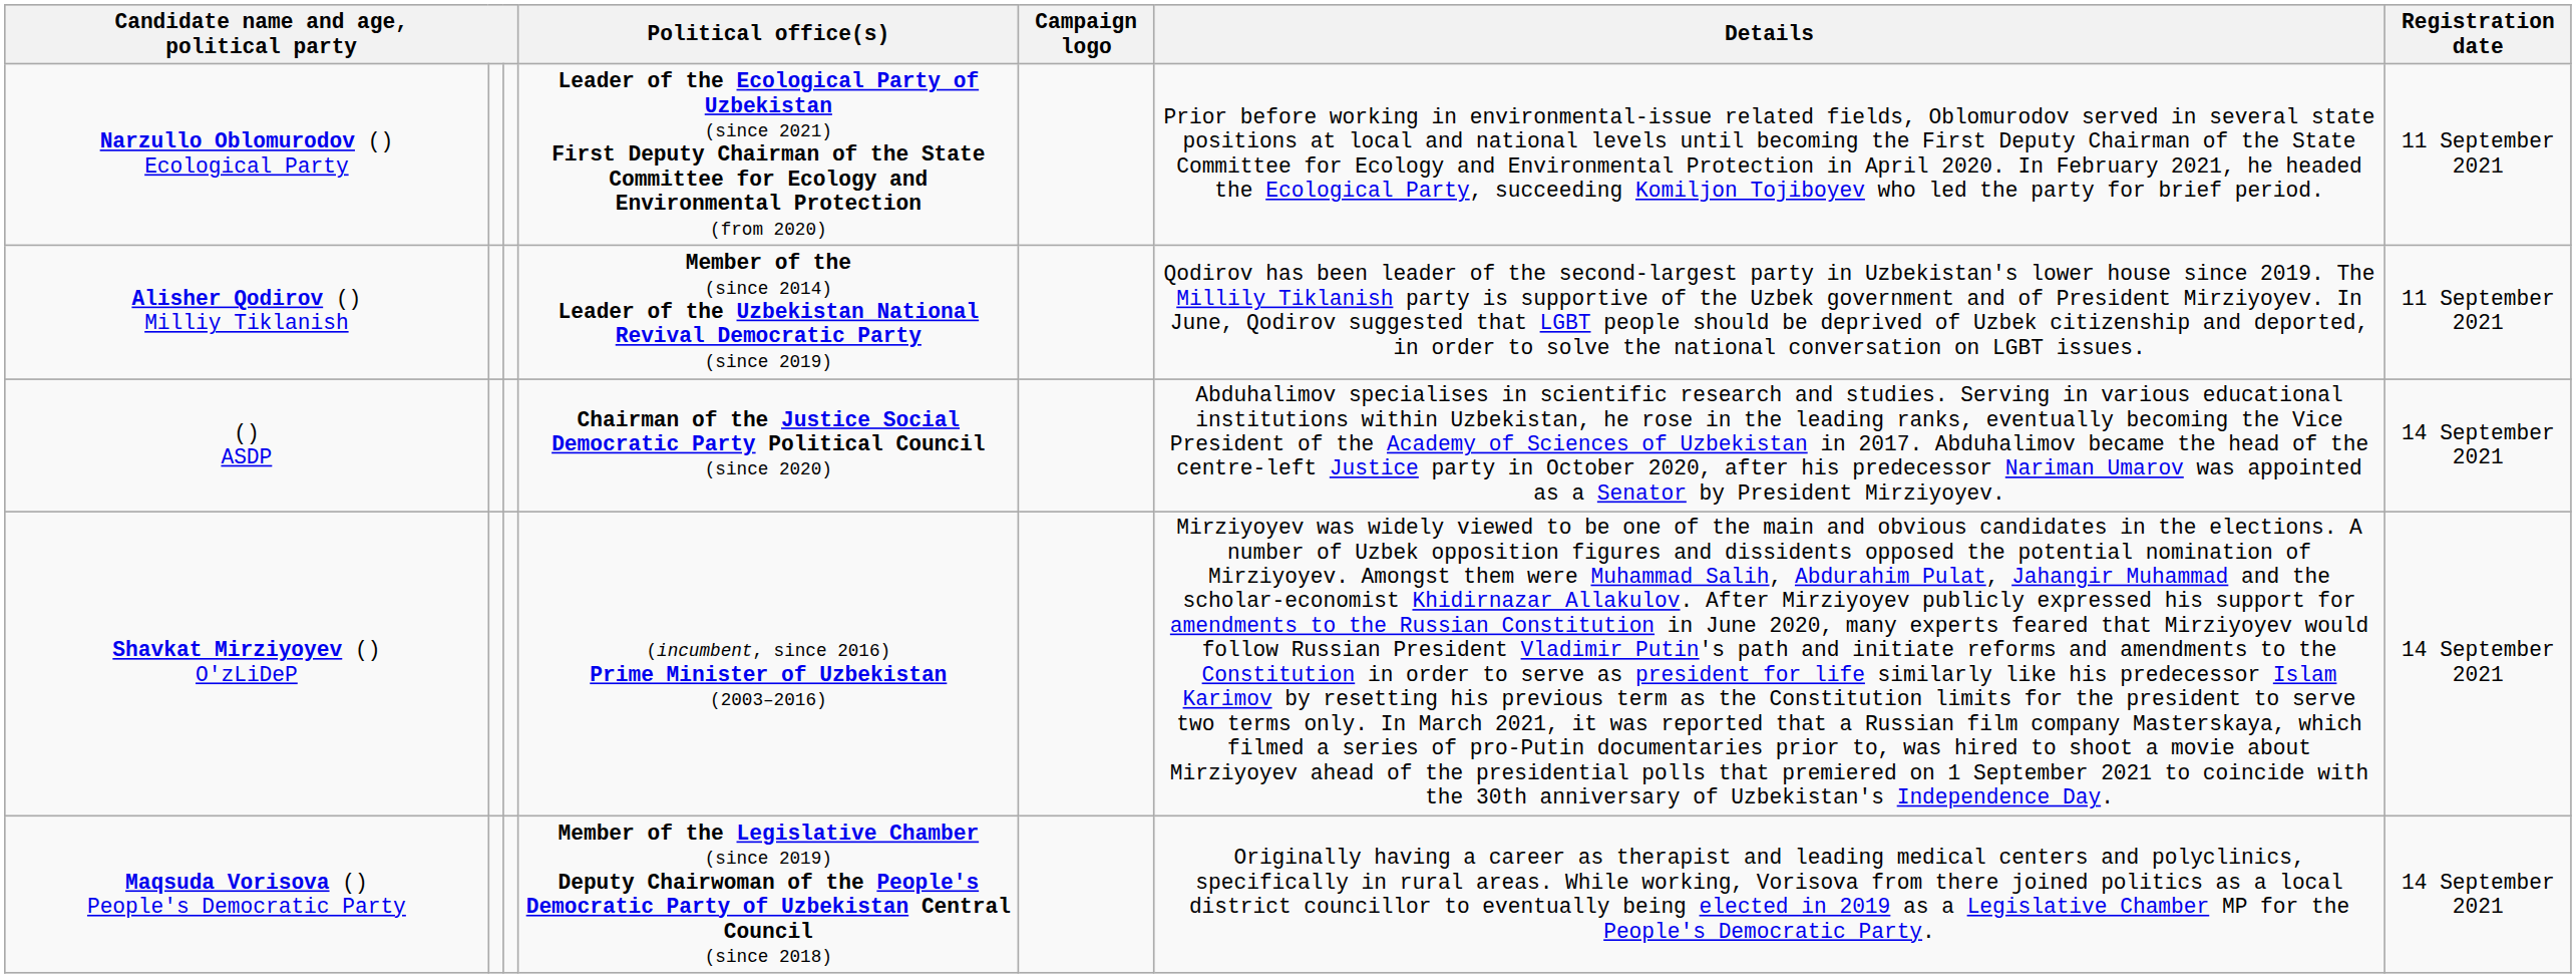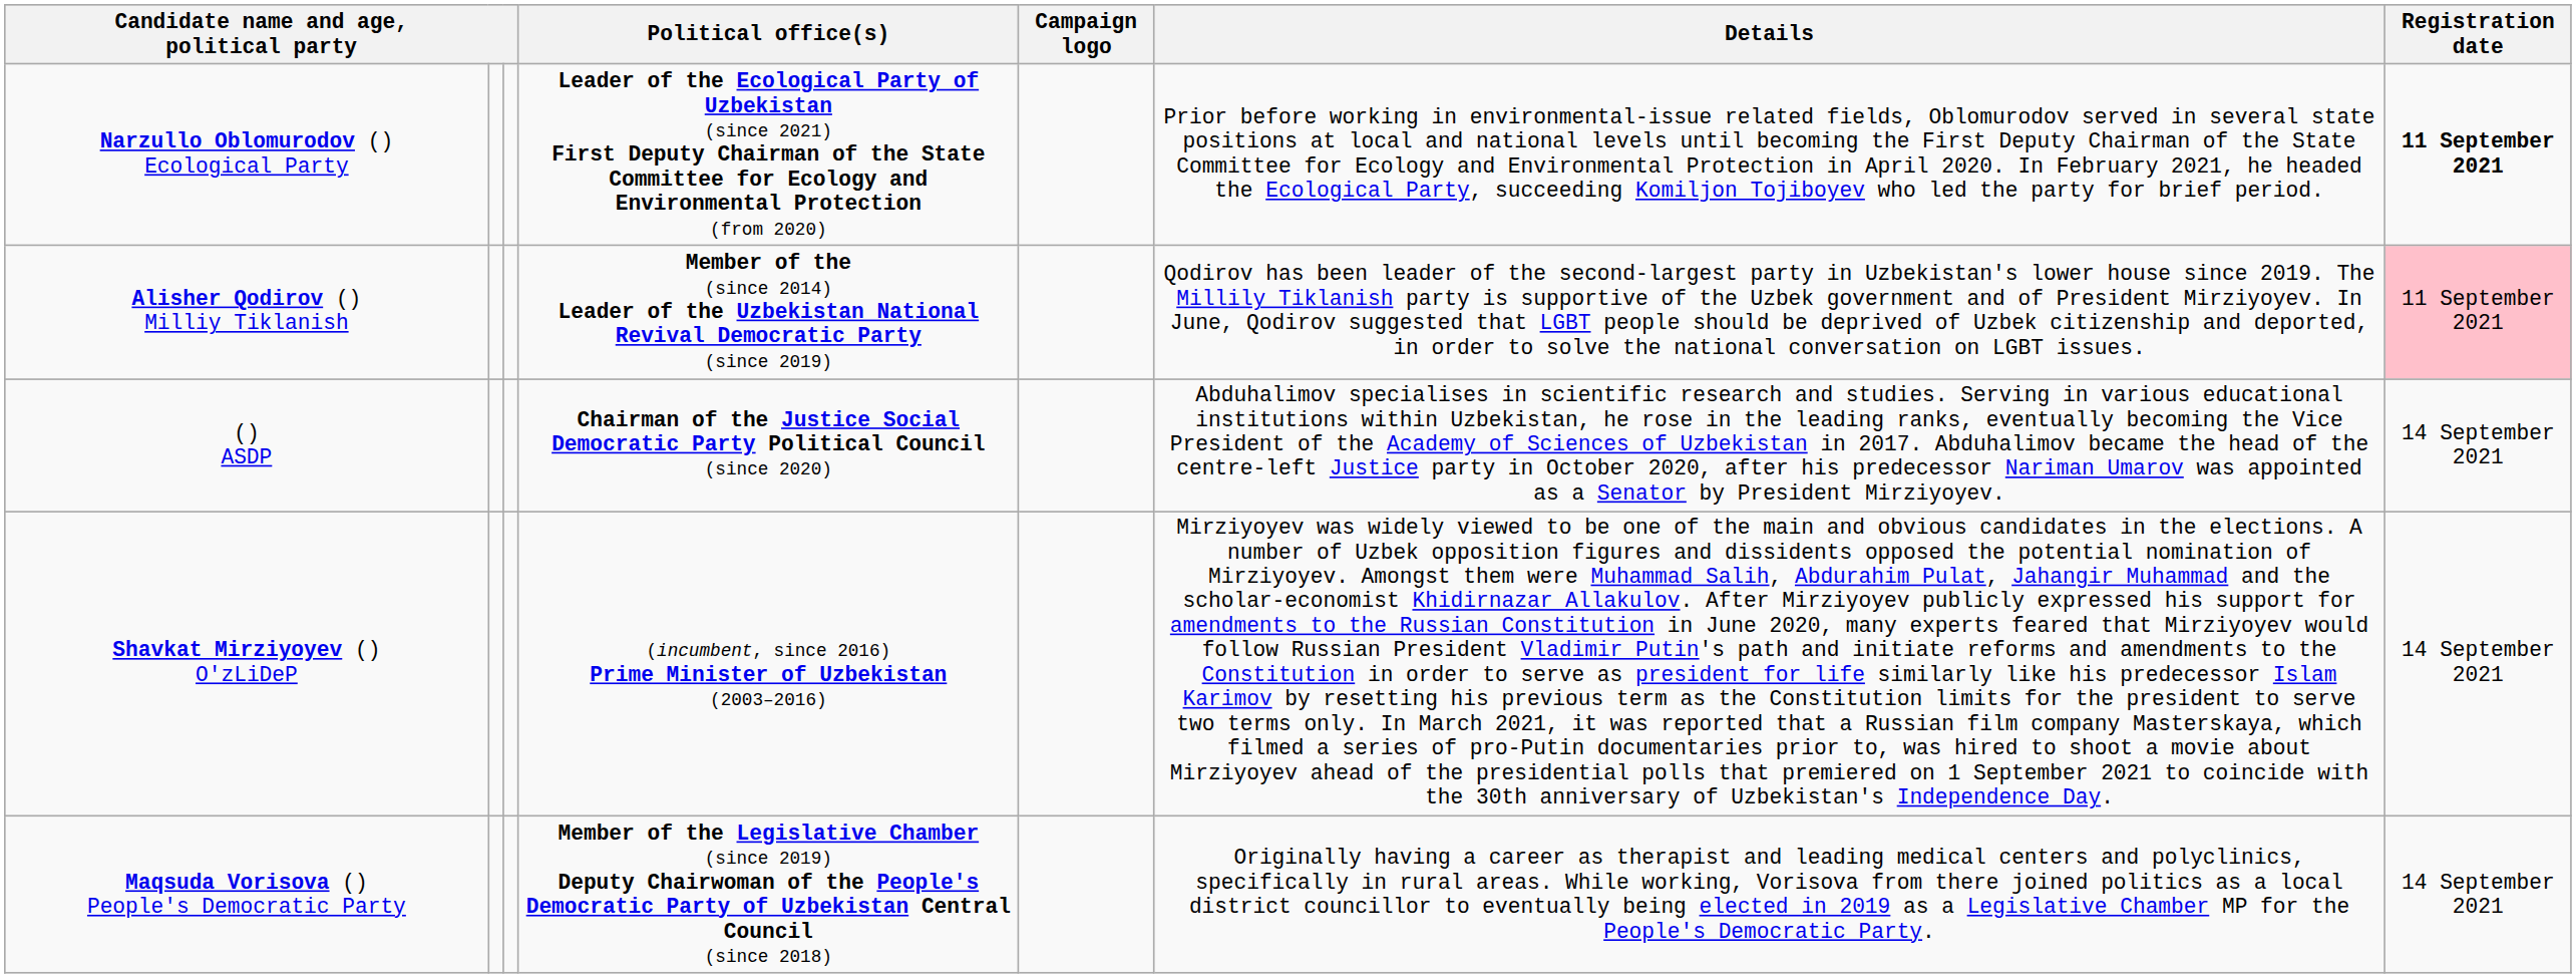Narzullo Oblomurodov () Ecological Party | Registration date: normal -> bold
Alisher Qodirov () Milliy Tiklanish | Registration date: no background -> pink background
